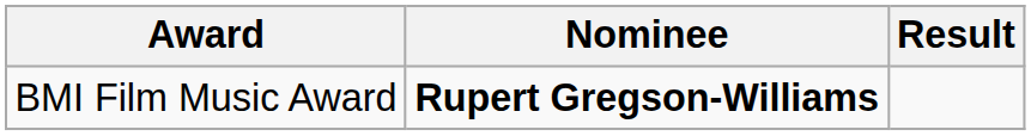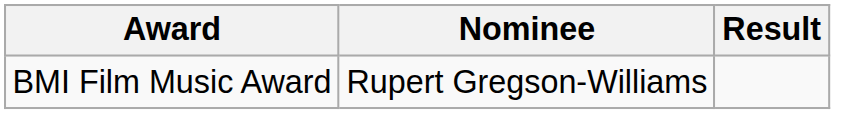BMI Film Music Award | Nominee: bold -> normal
